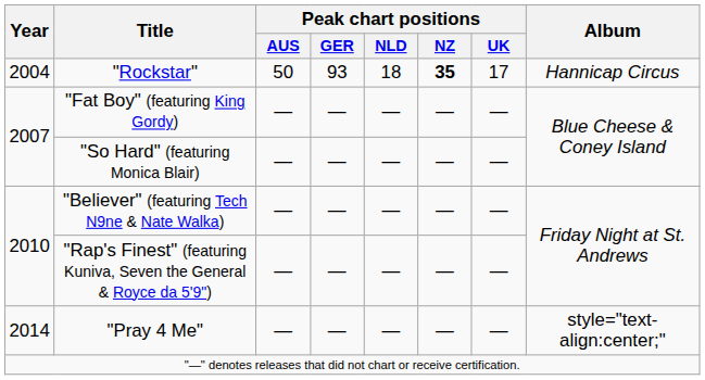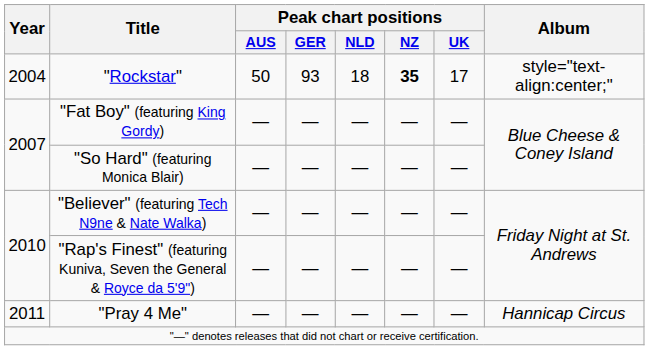"Rockstar" | Album: Hannicap Circus -> style="text-align:center;"
"Pray 4 Me" | Year: 2014 -> 2011
"Pray 4 Me" | Album: style="text-align:center;" -> Hannicap Circus
